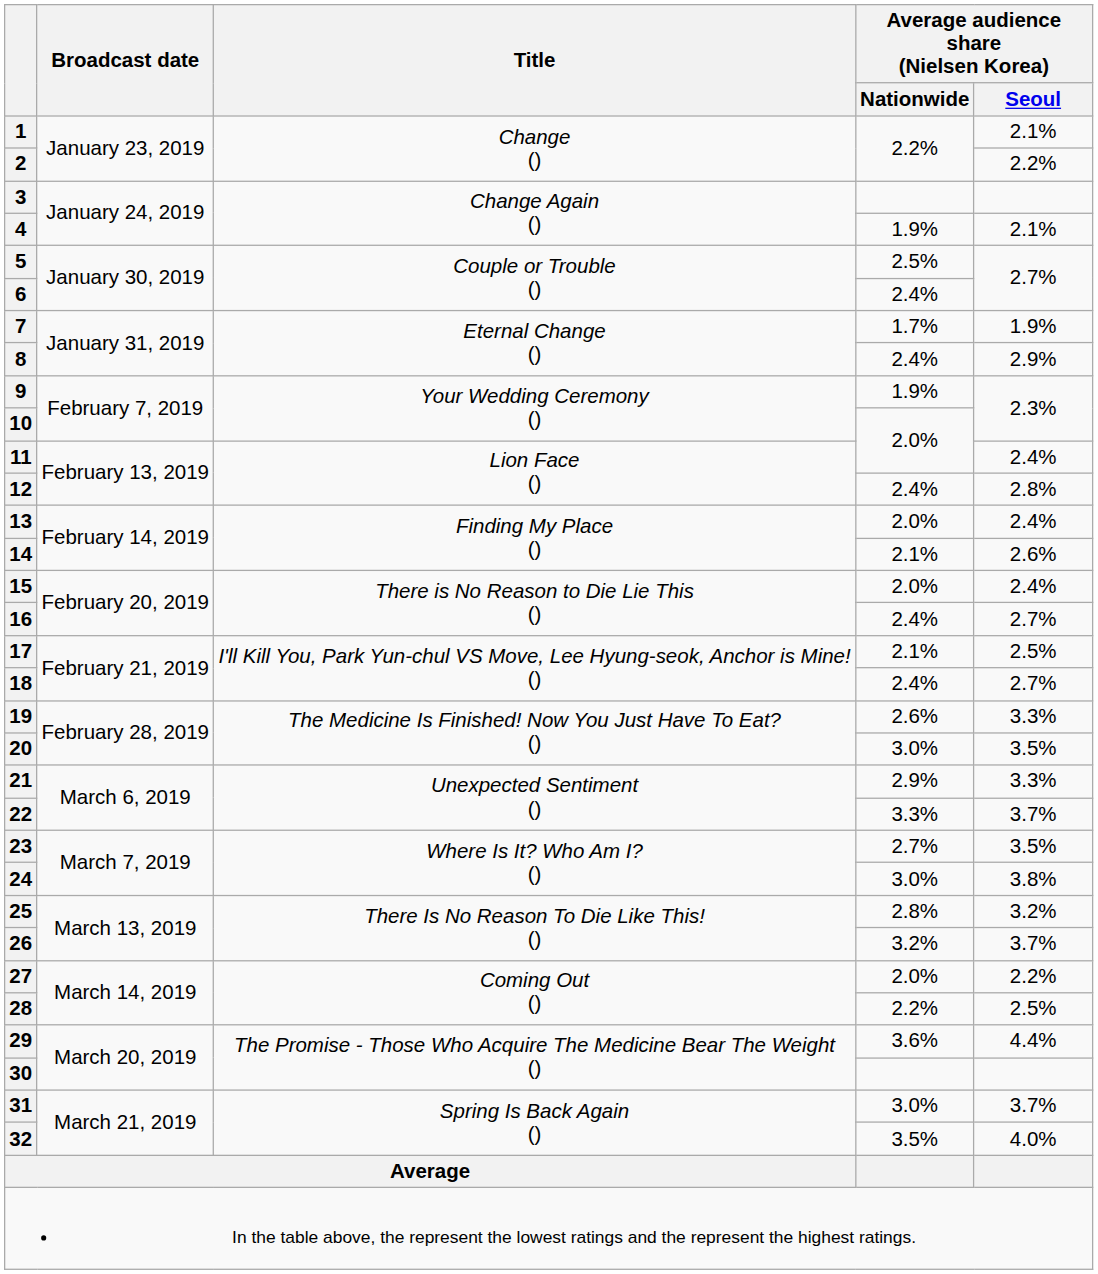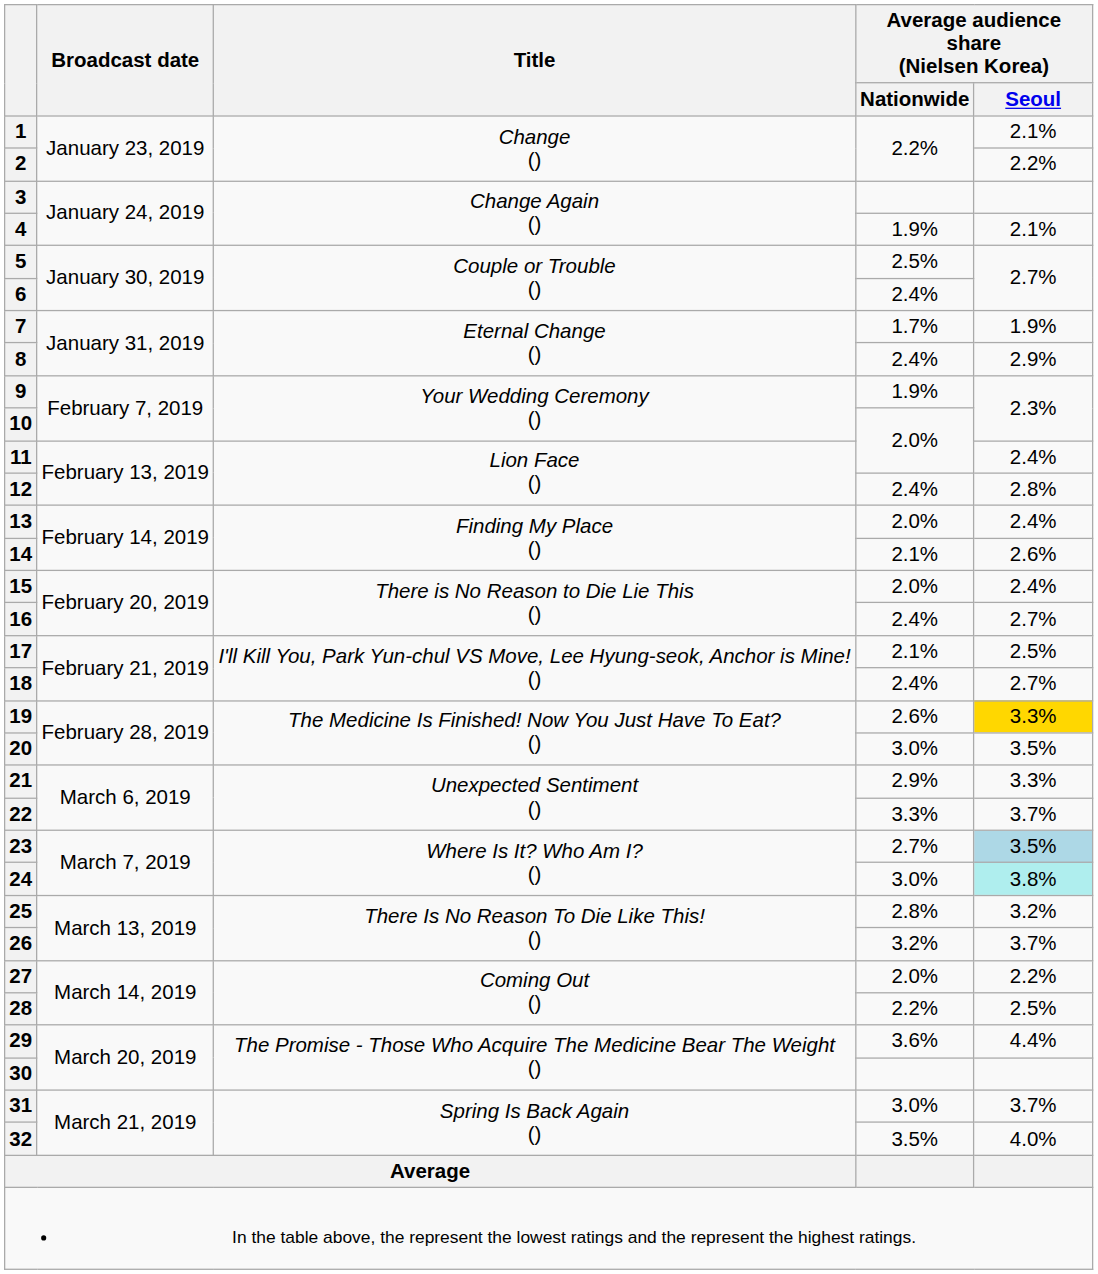19 | Average audience share (Nielsen Korea) / Seoul: no background -> gold background
23 | Average audience share (Nielsen Korea) / Seoul: no background -> lightblue background
24 | Average audience share (Nielsen Korea) / Seoul: no background -> paleturquoise background
